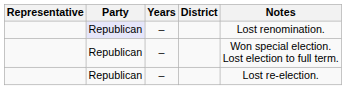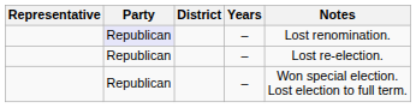columns swapped: District <-> Years
row 3 | Notes: Won special election. Lost election to full term. -> Lost re-election.
row 4 | Notes: Lost re-election. -> Won special election. Lost election to full term.
